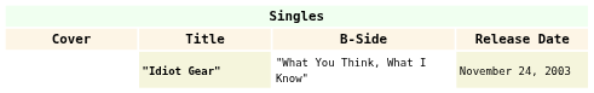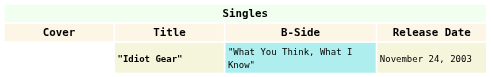"Idiot Gear" | B-Side: no background -> paleturquoise background
